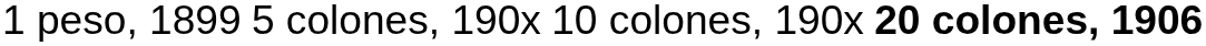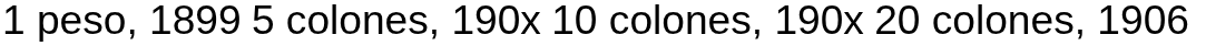1 peso, 1899 | column 4: bold -> normal
